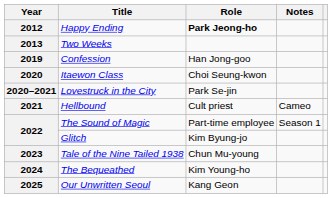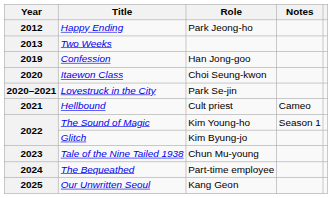2012 | Role: bold -> normal
2022 / The Sound of Magic | Role: Part-time employee -> Kim Young-ho
2024 | Role: Kim Young-ho -> Part-time employee
